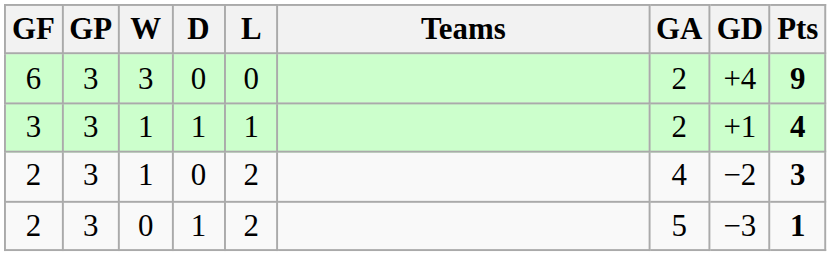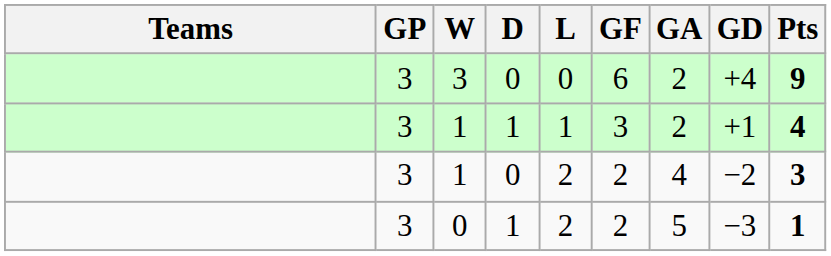columns swapped: Teams <-> GF
